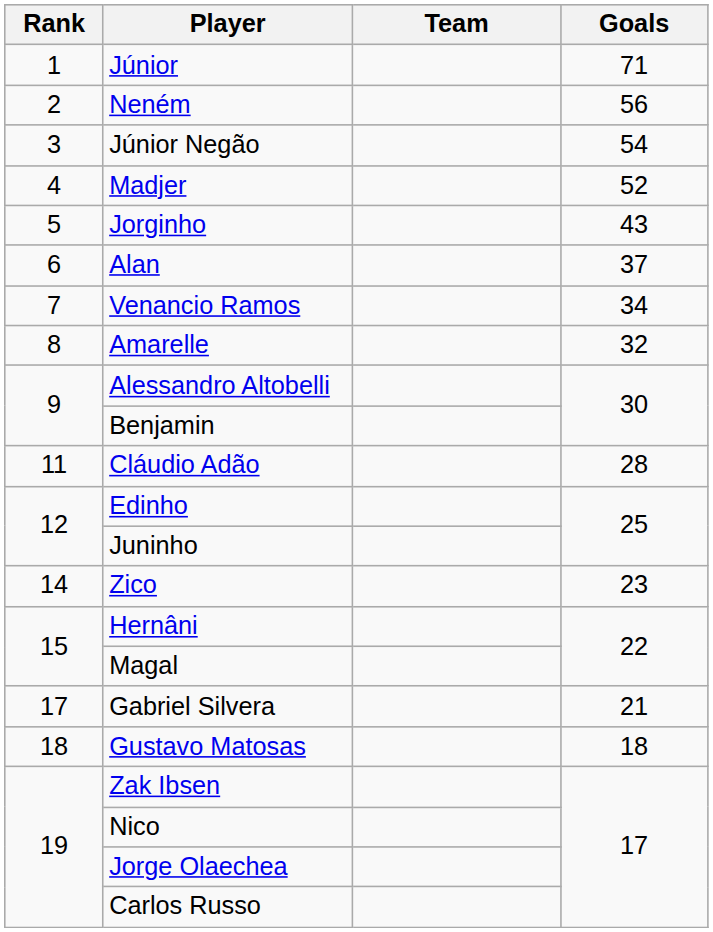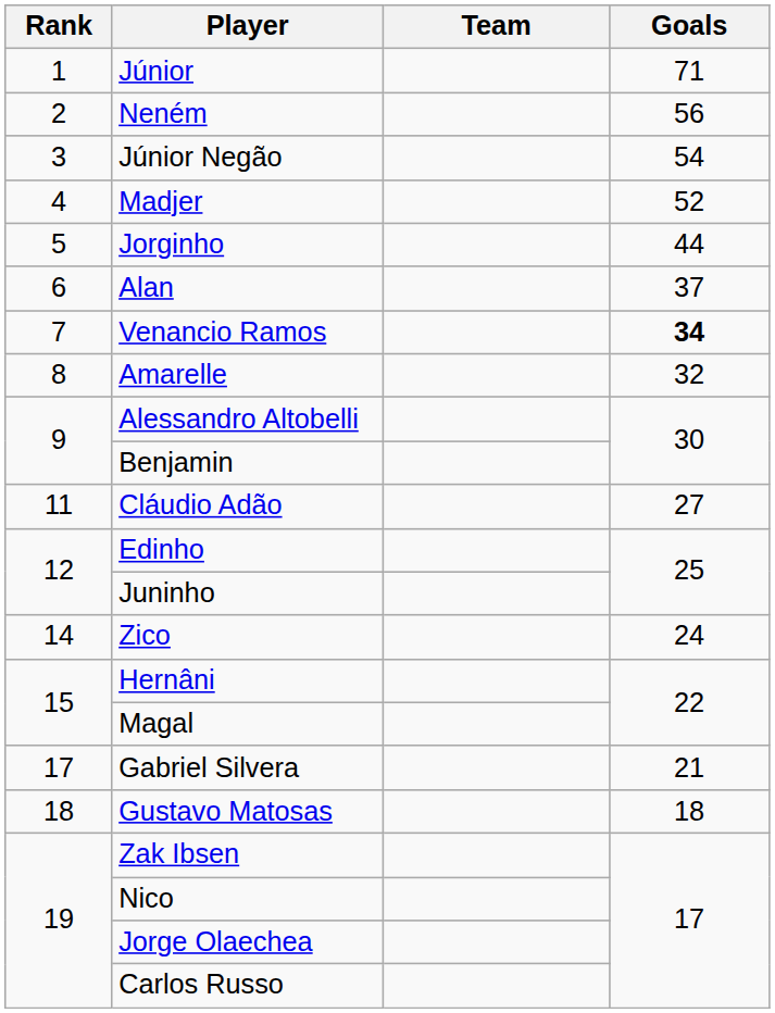Jorginho | Goals: 43 -> 44
Venancio Ramos | Goals: normal -> bold
Cláudio Adão | Goals: 28 -> 27
Zico | Goals: 23 -> 24
